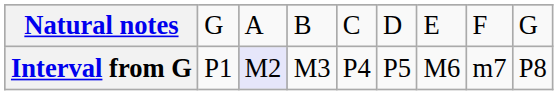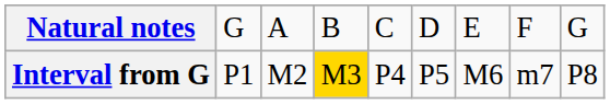Interval from G | column 3: lavender background -> no background
Interval from G | column 4: no background -> gold background
